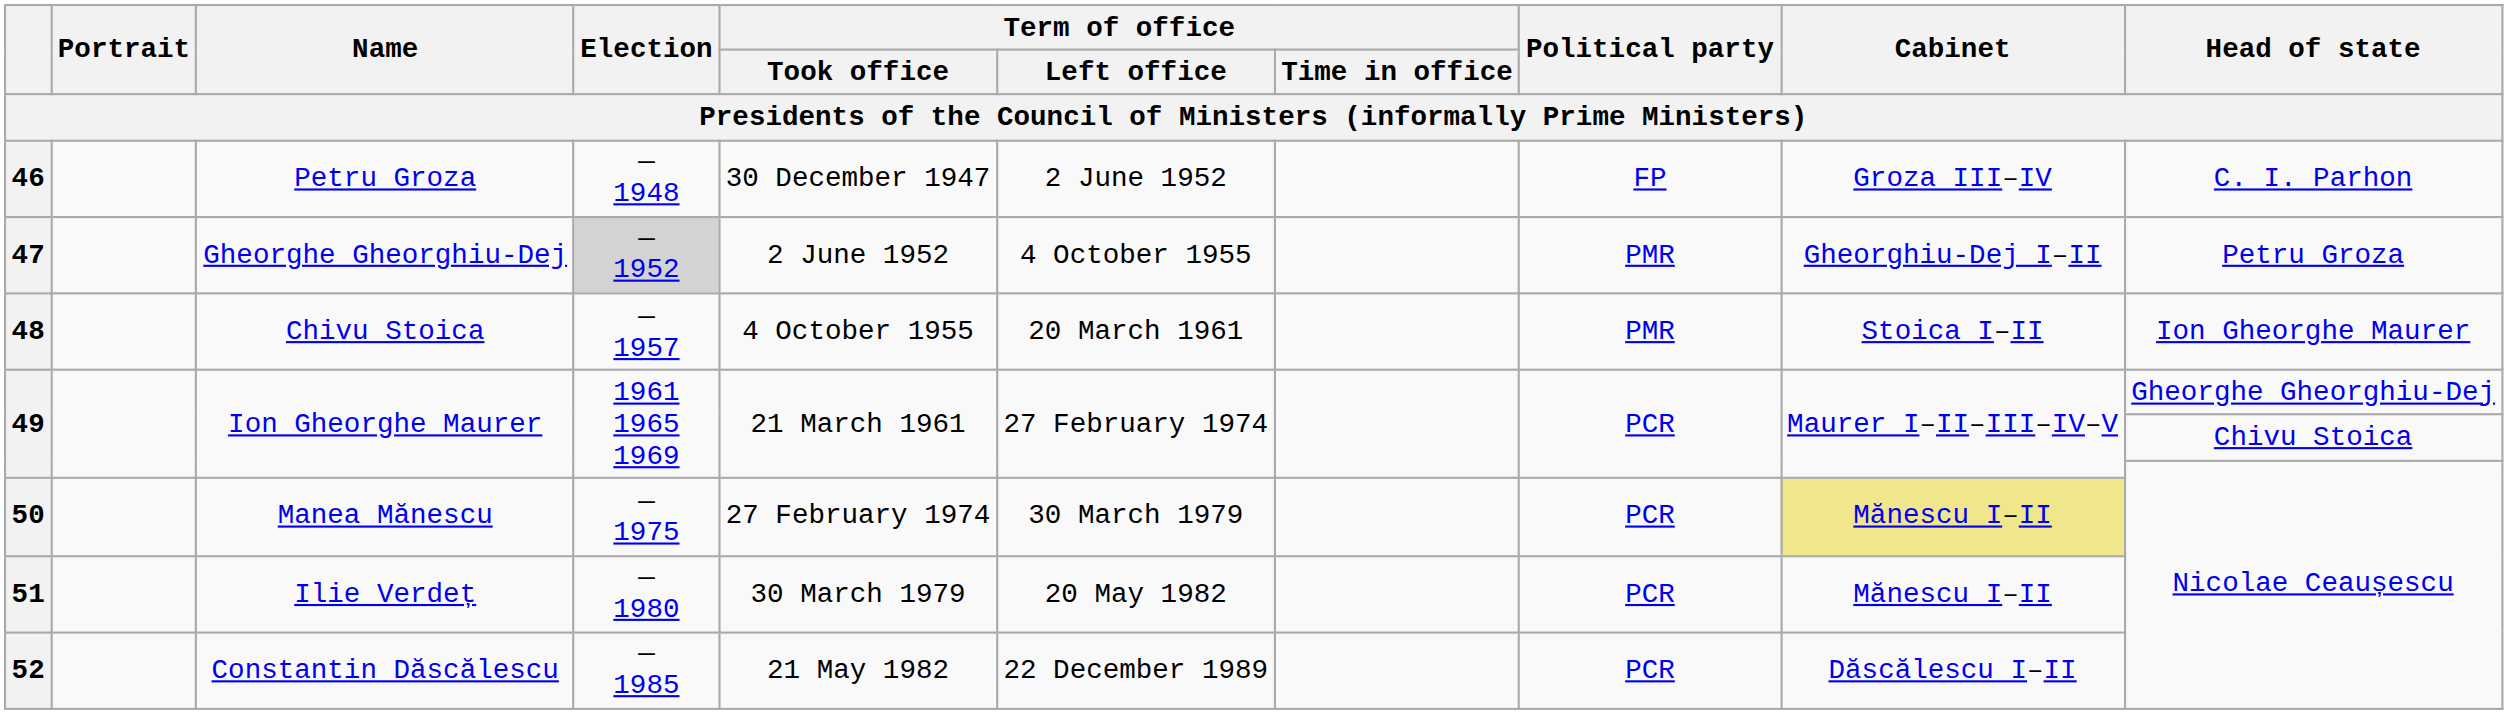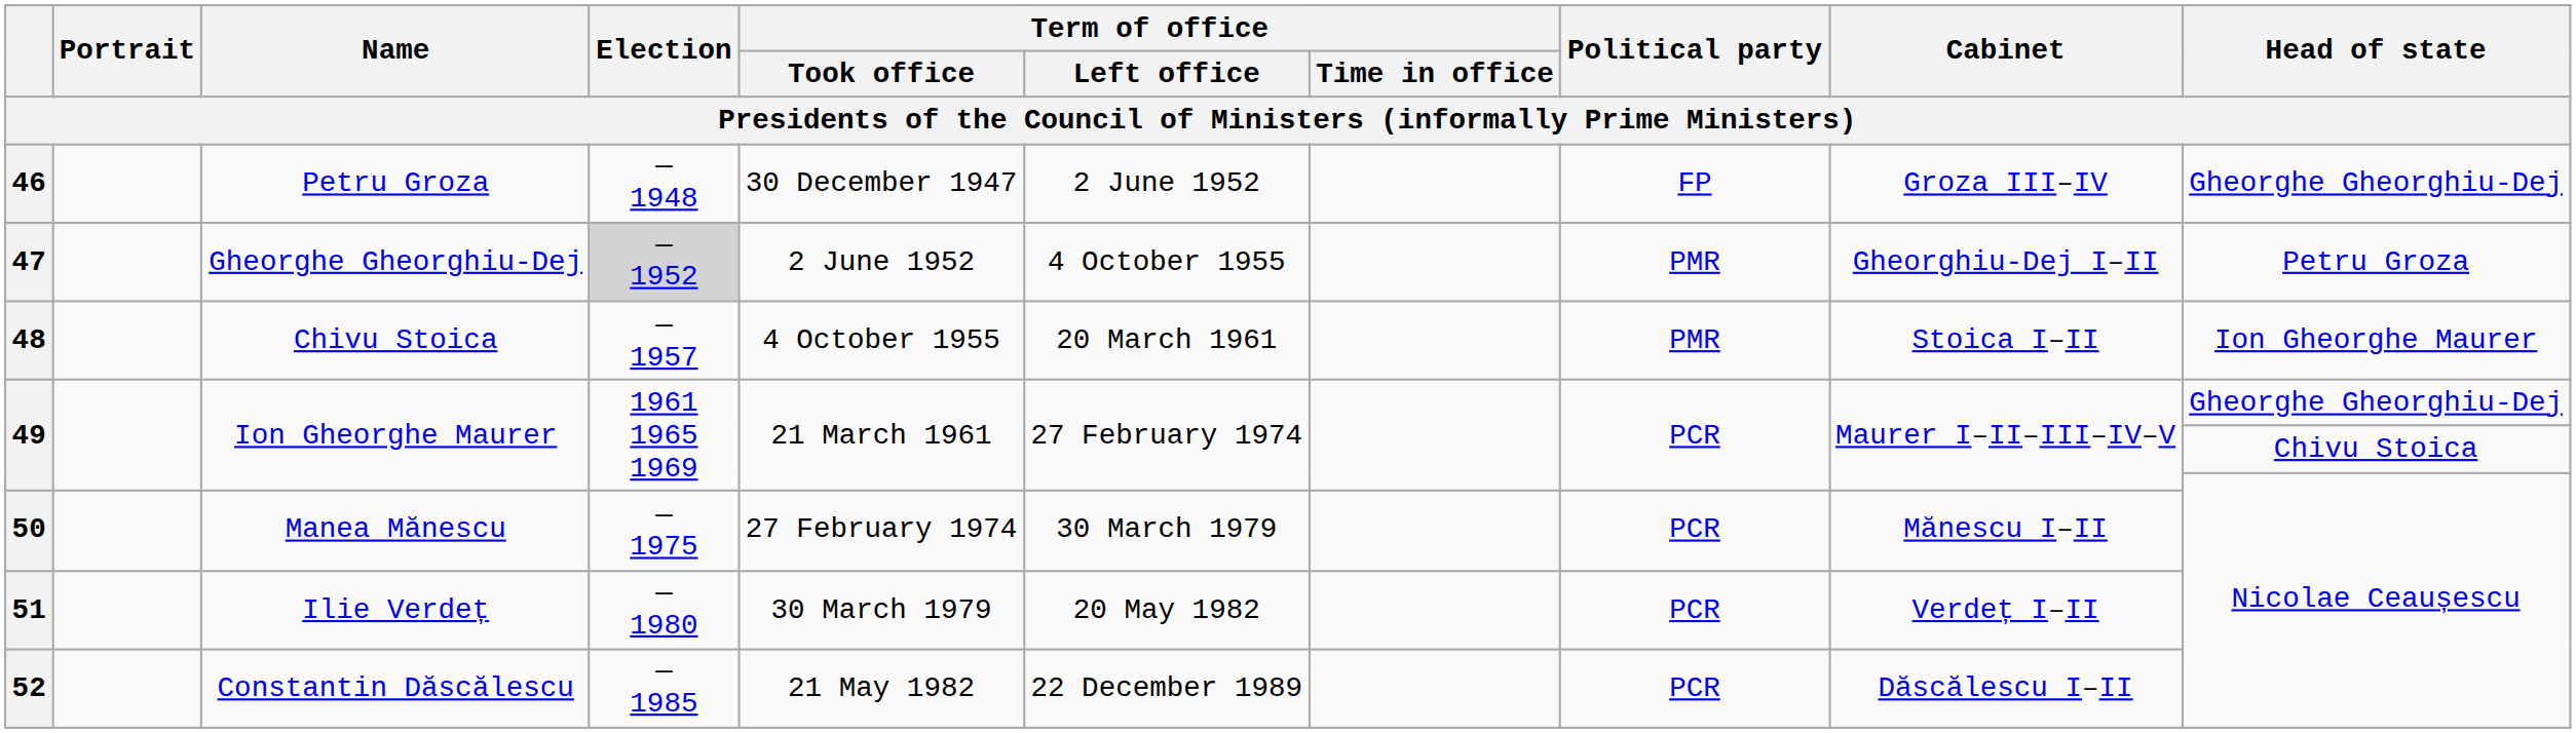46 | Head of state: C. I. Parhon -> Gheorghe Gheorghiu-Dej
50 | Cabinet: khaki background -> no background
51 | Cabinet: Mănescu I–II -> Verdeț I–II
